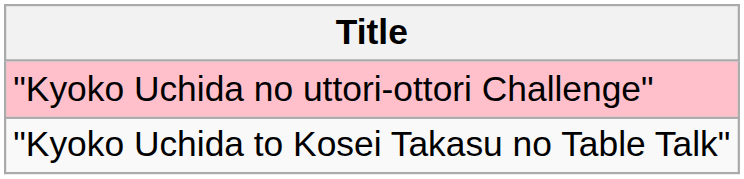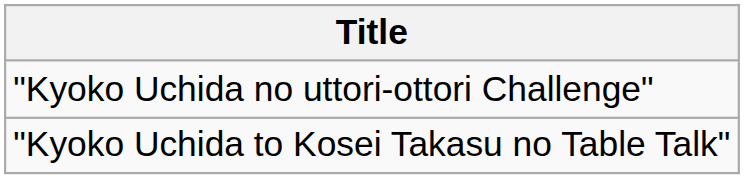row 2 | column 1: pink background -> no background
